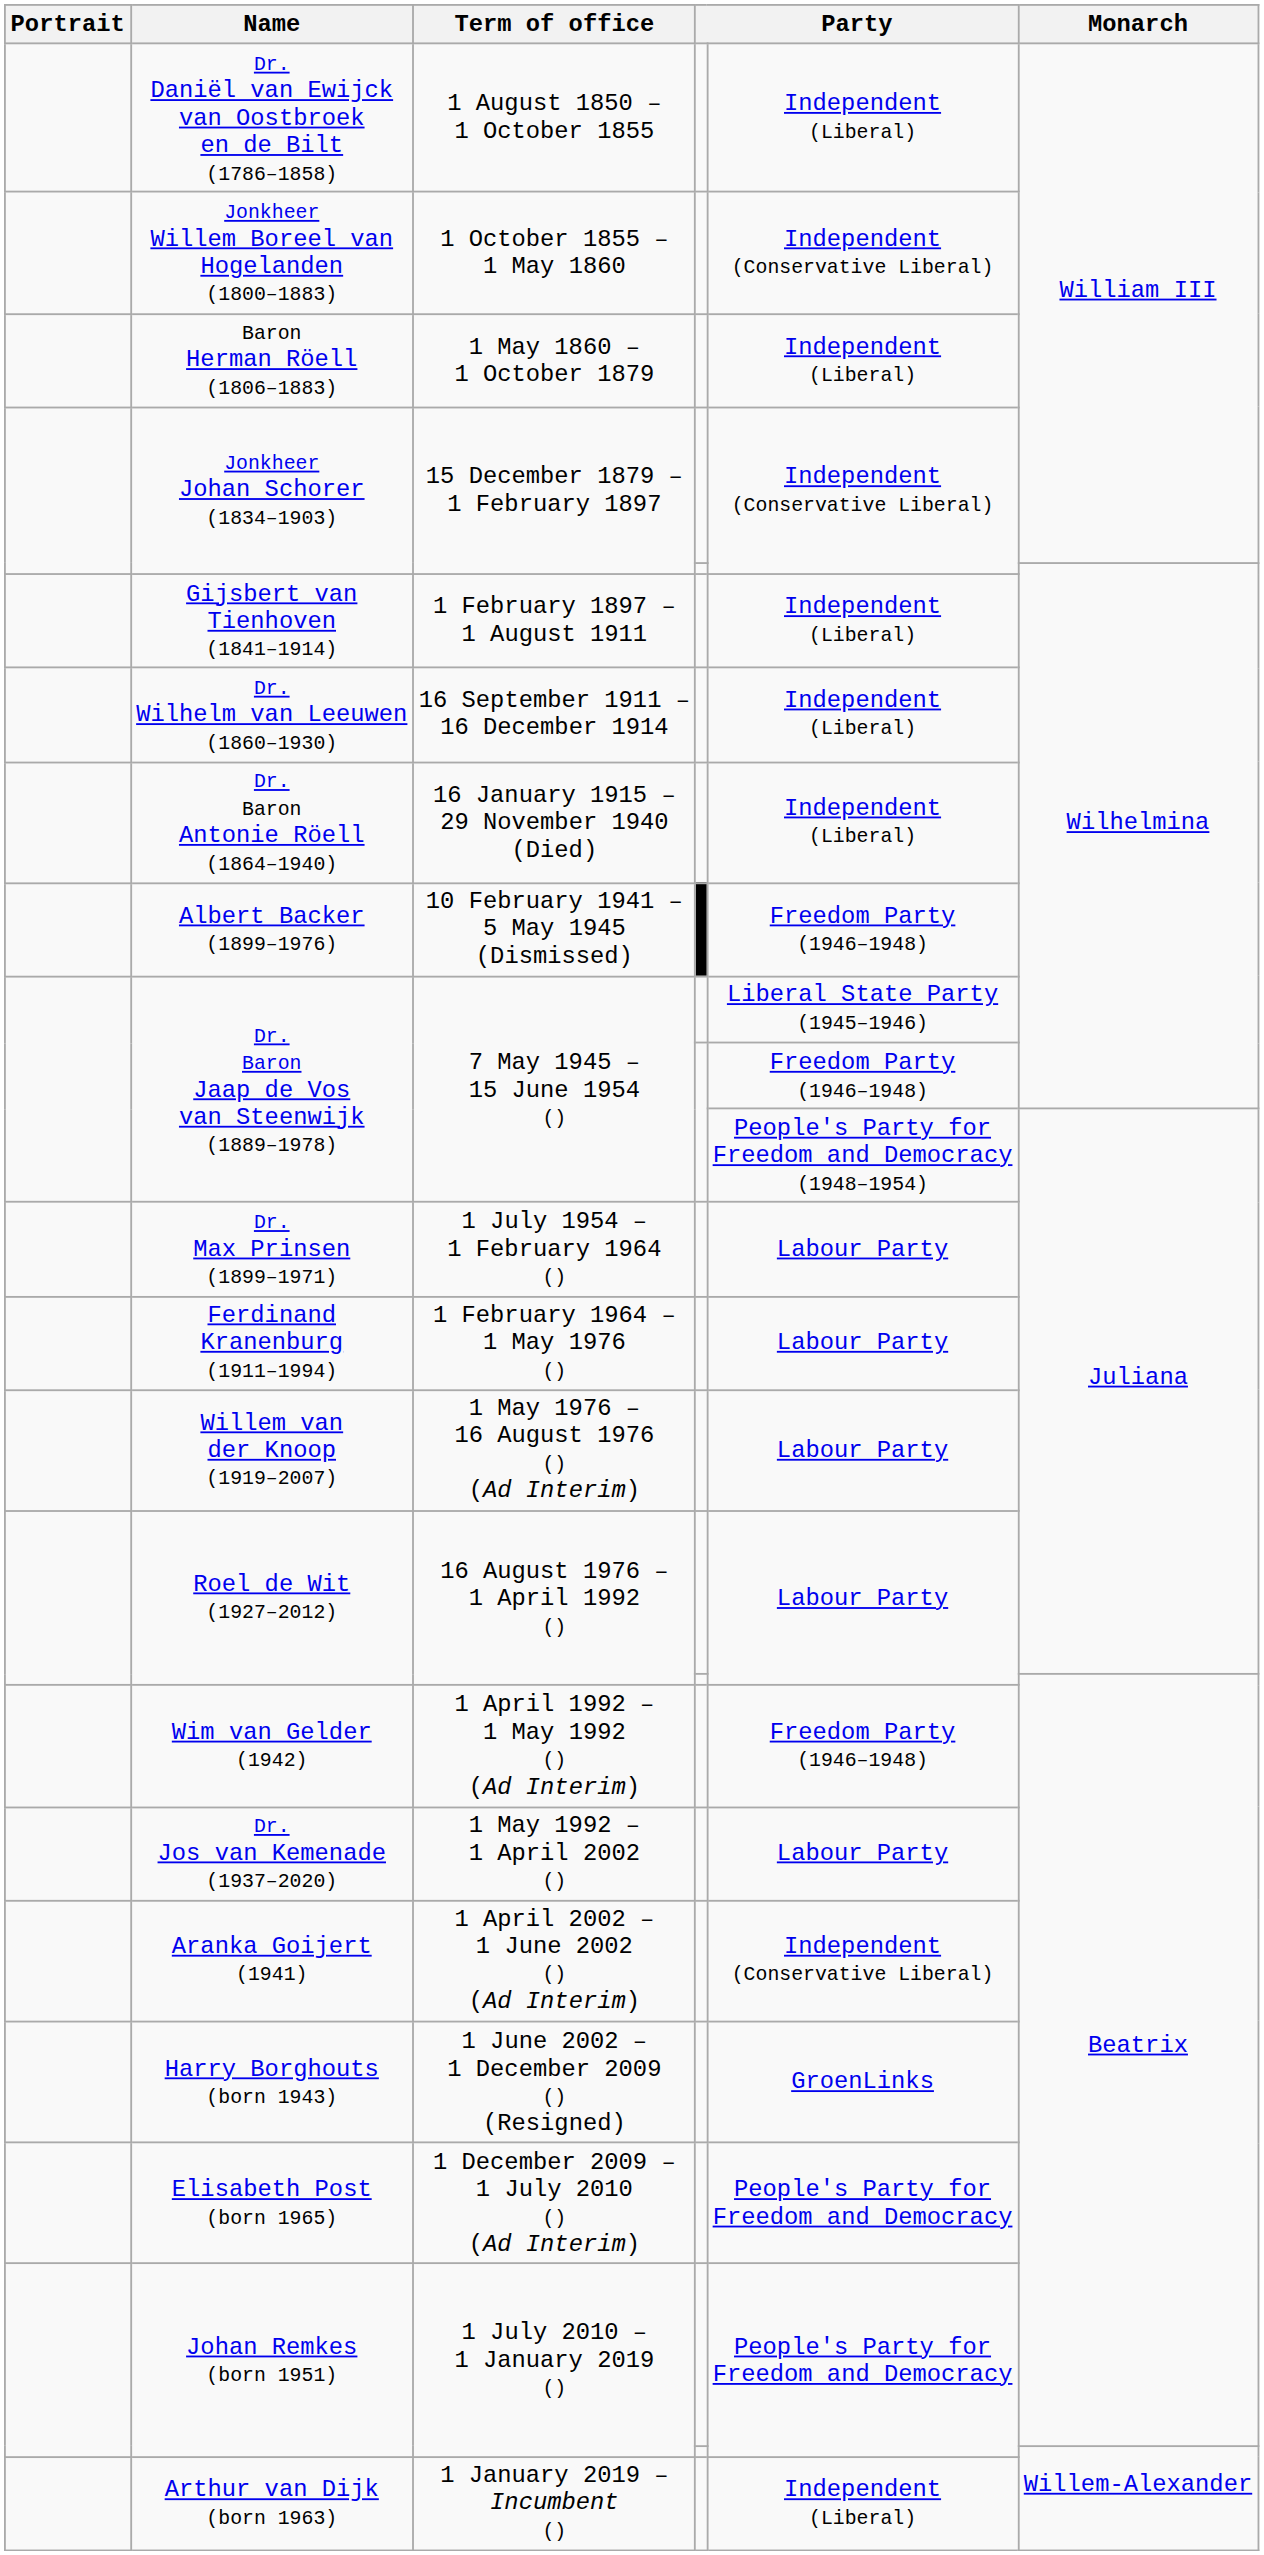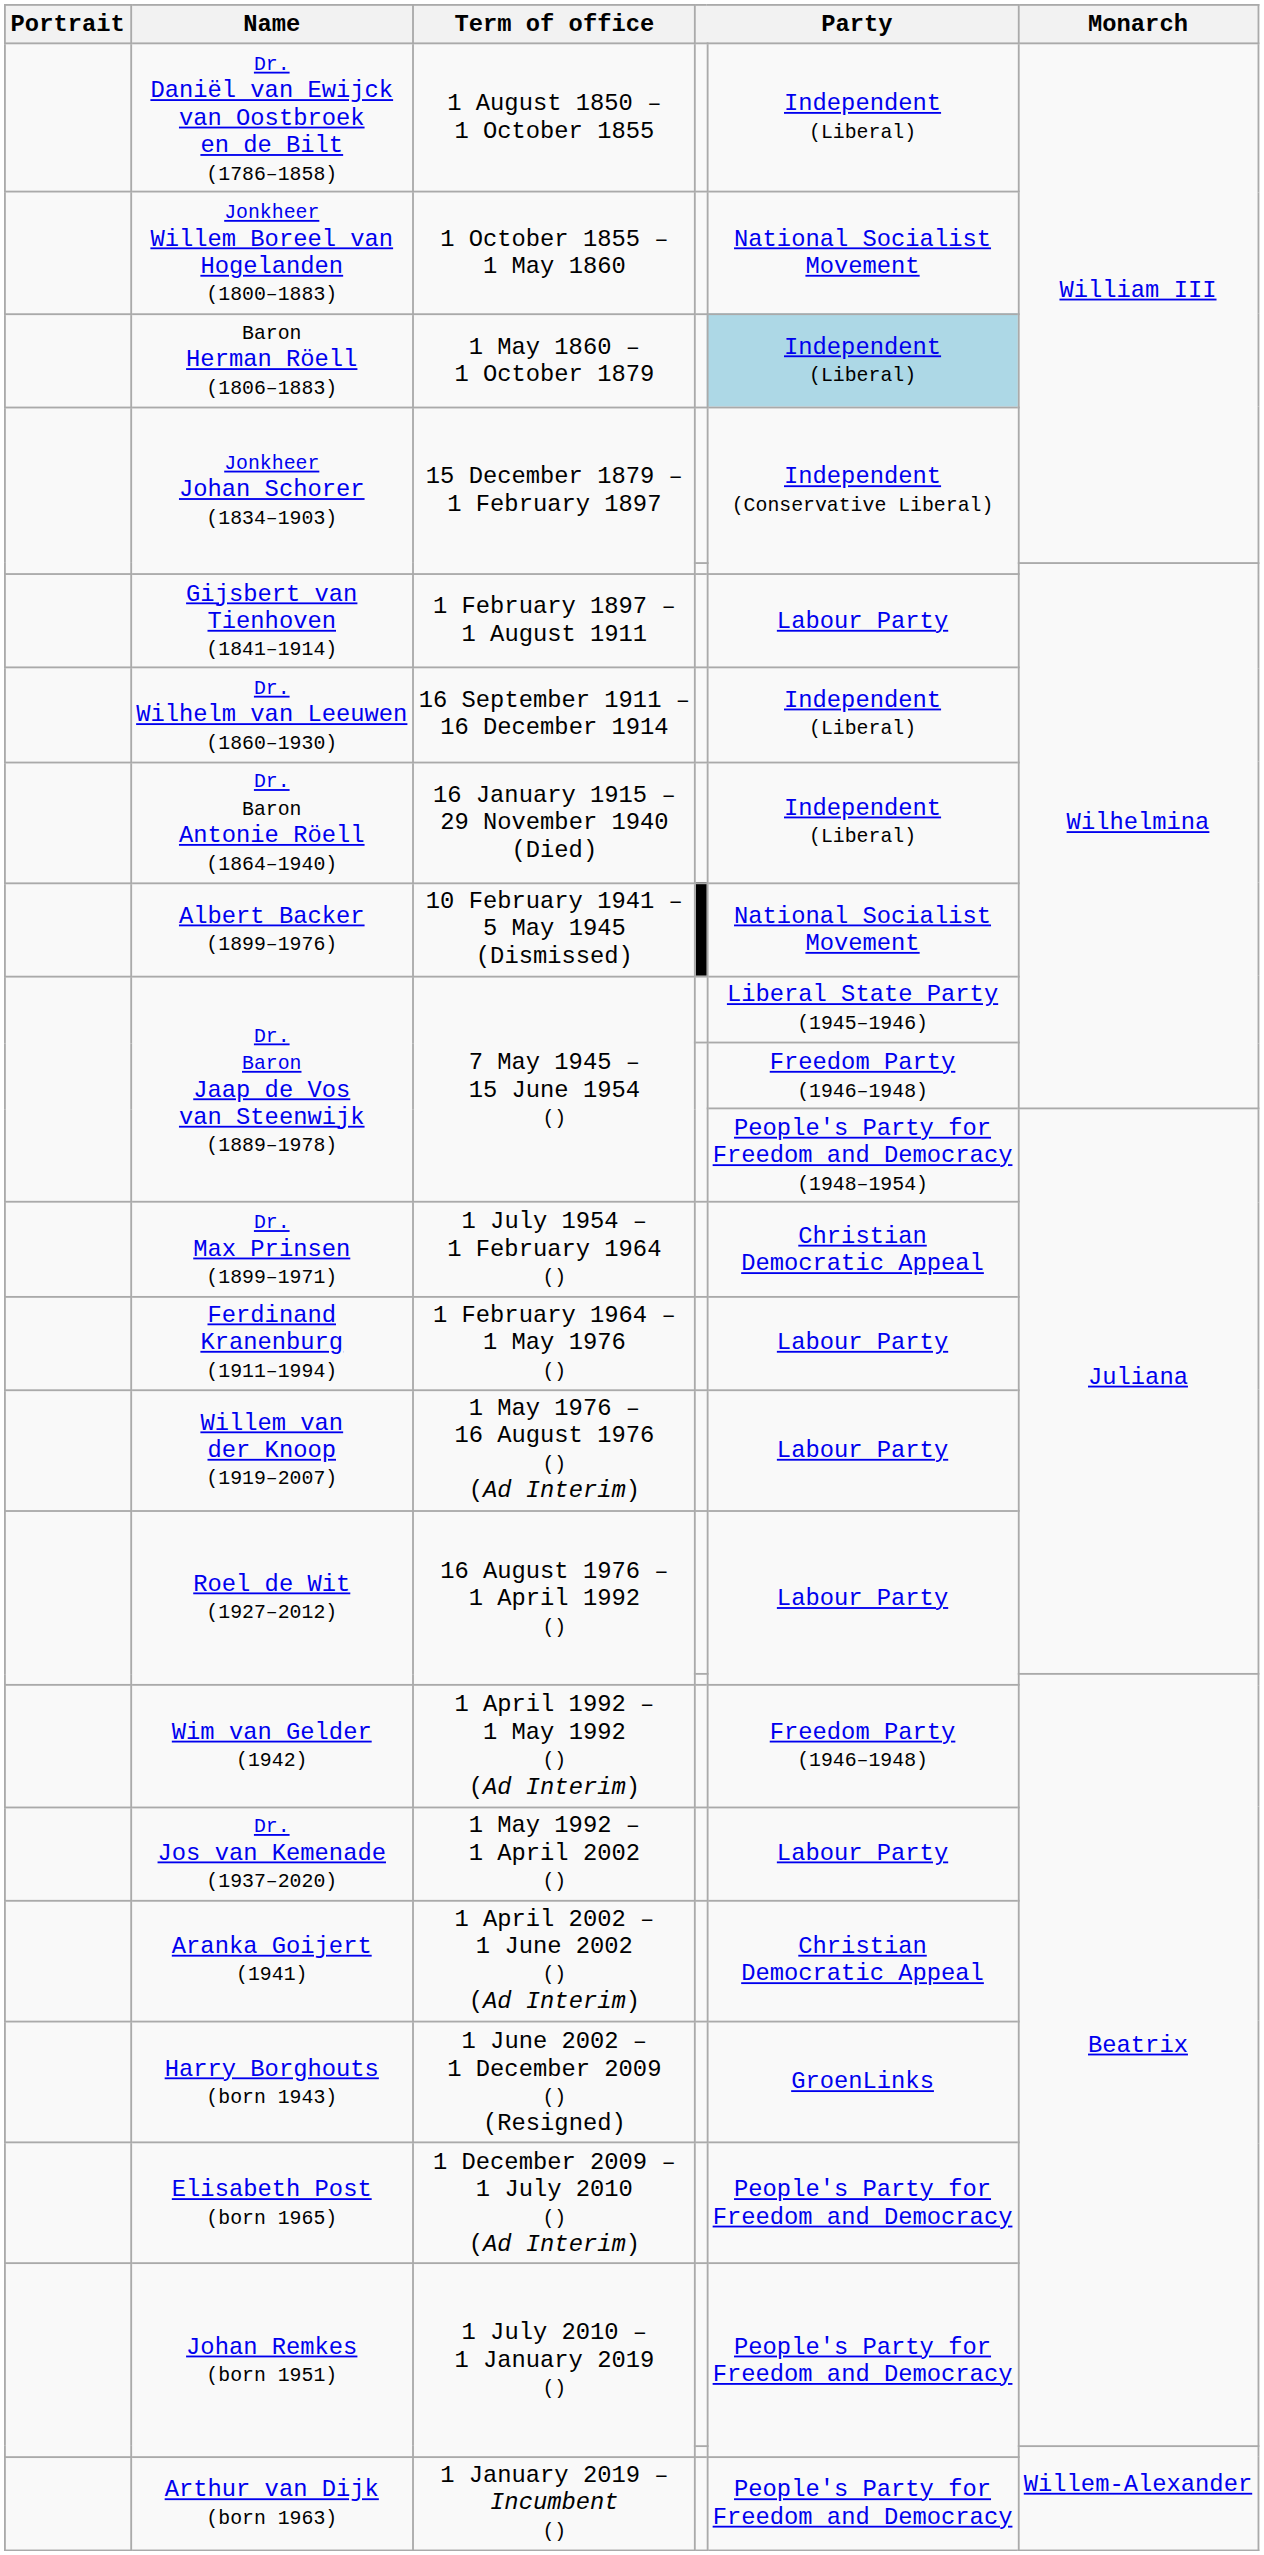Jonkheer Willem Boreel van Hogelanden (1800–1883) | column 5: Independent (Conservative Liberal) -> National Socialist Movement
Baron Herman Röell (1806–1883) | column 5: no background -> lightblue background
Gijsbert van Tienhoven (1841–1914) | column 5: Independent (Liberal) -> Labour Party
Albert Backer (1899–1976) | column 5: Freedom Party (1946–1948) -> National Socialist Movement
Dr. Max Prinsen (1899–1971) | column 5: Labour Party -> Christian Democratic Appeal
Aranka Goijert (1941) | column 5: Independent (Conservative Liberal) -> Christian Democratic Appeal
Arthur van Dijk (born 1963) | column 5: Independent (Liberal) -> People's Party for Freedom and Democracy
